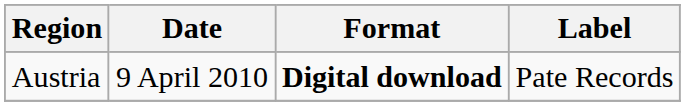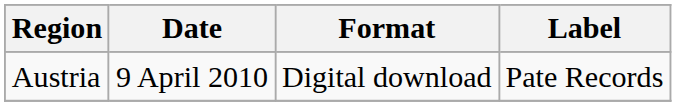Austria | Format: bold -> normal
